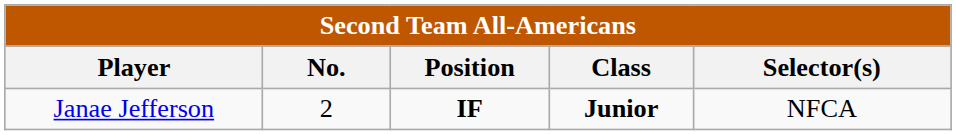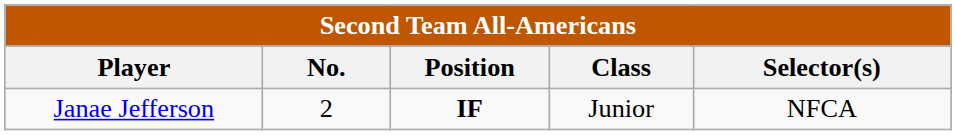Janae Jefferson | Class: bold -> normal
